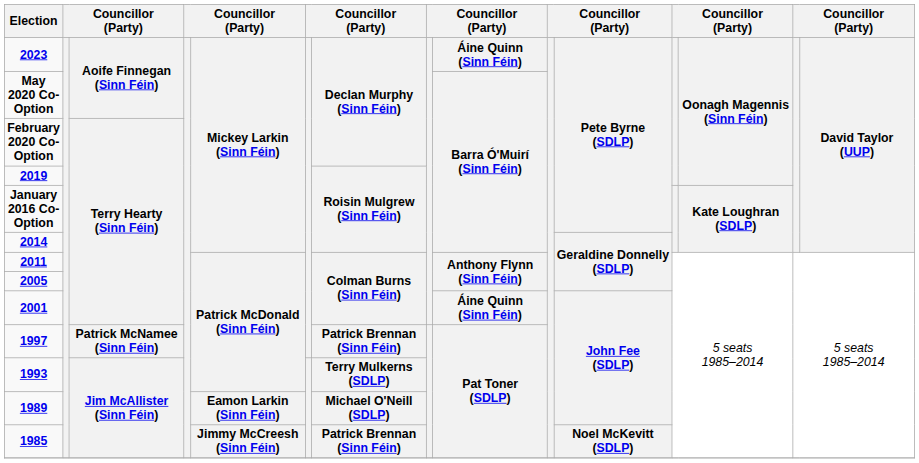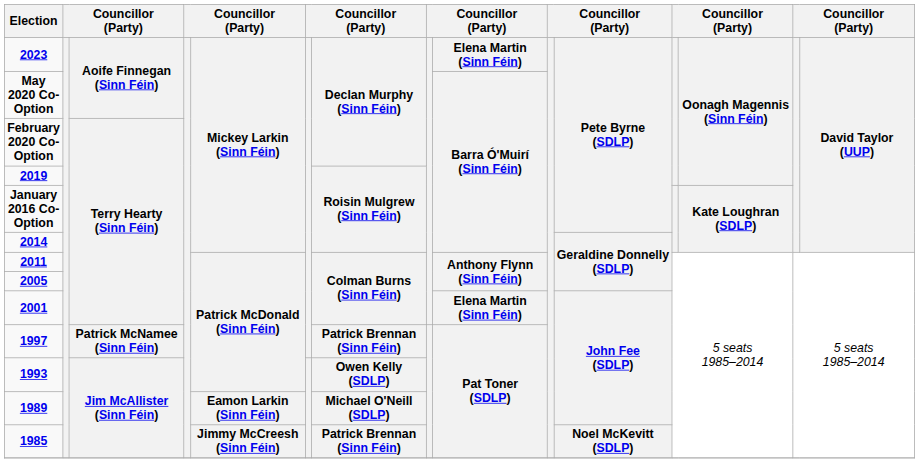2023 | column 9: Áine Quinn (Sinn Féin) -> Elena Martin (Sinn Féin)
2001 | column 9: Áine Quinn (Sinn Féin) -> Elena Martin (Sinn Féin)
1993 | column 7: Terry Mulkerns (SDLP) -> Owen Kelly (SDLP)
